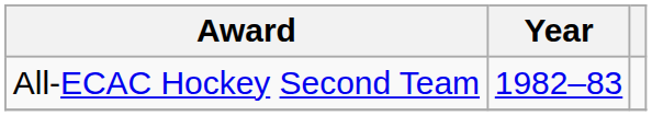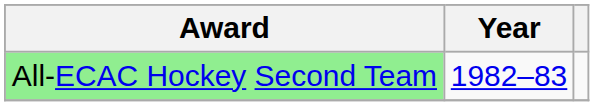row 2 | Award: no background -> lightgreen background
